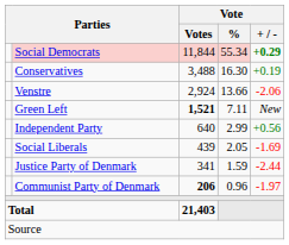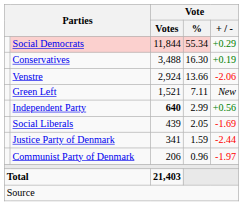Social Democrats | Vote / + / -: bold -> normal
Green Left | Vote / Votes: bold -> normal
Independent Party | Vote / Votes: normal -> bold
Communist Party of Denmark | Vote / Votes: bold -> normal
